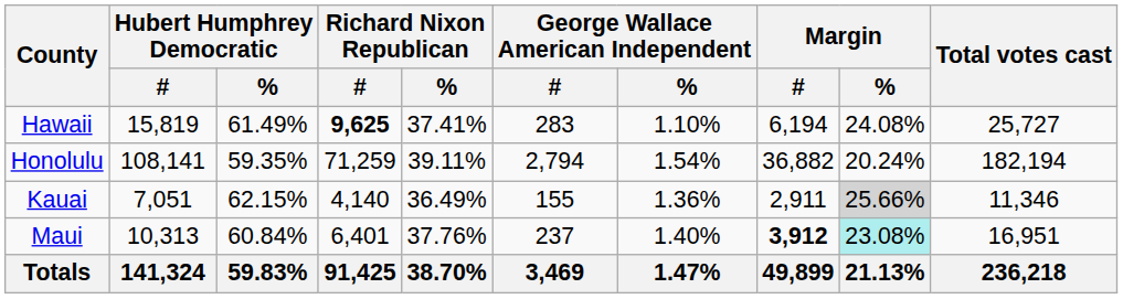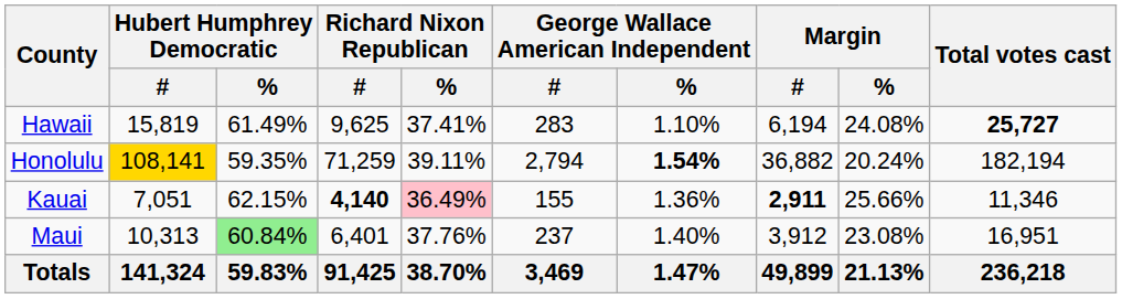Hawaii | Richard Nixon Republican / #: bold -> normal
Hawaii | Total votes cast: normal -> bold
Honolulu | Hubert Humphrey Democratic / #: no background -> gold background
Honolulu | George Wallace American Independent / %: normal -> bold
Kauai | Richard Nixon Republican / #: normal -> bold
Kauai | Richard Nixon Republican / %: no background -> pink background
Kauai | Margin / #: normal -> bold
Kauai | Margin / %: lightgrey background -> no background
Maui | Hubert Humphrey Democratic / %: no background -> lightgreen background
Maui | Margin / #: bold -> normal
Maui | Margin / %: paleturquoise background -> no background
